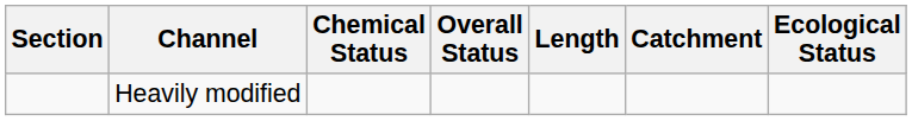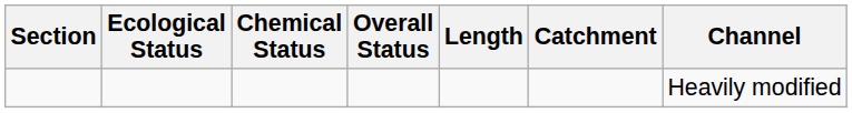columns swapped: Ecological Status <-> Channel
